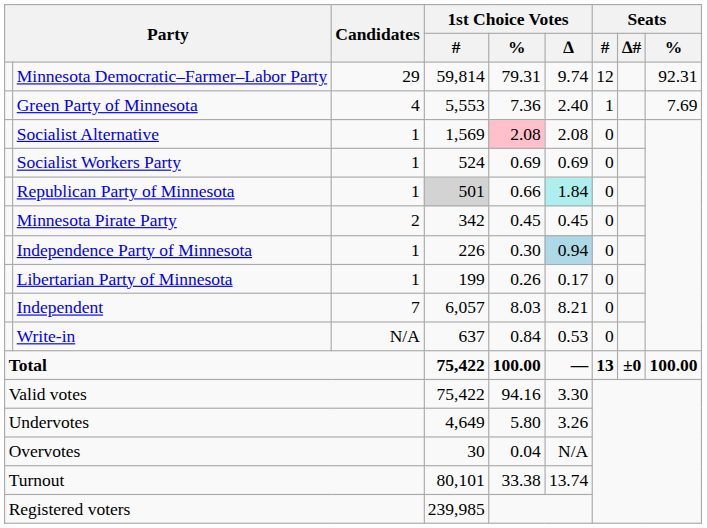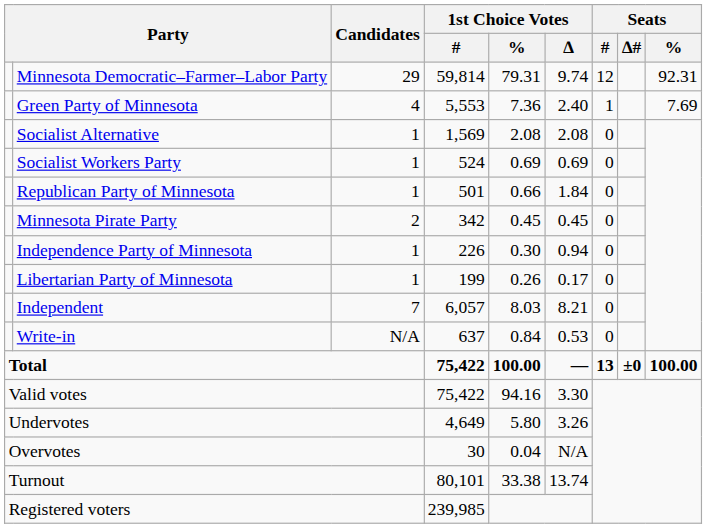Socialist Alternative | 1st Choice Votes / %: pink background -> no background
Republican Party of Minnesota | 1st Choice Votes / #: lightgrey background -> no background
Republican Party of Minnesota | 1st Choice Votes / ∆: paleturquoise background -> no background
Independence Party of Minnesota | 1st Choice Votes / ∆: lightblue background -> no background
